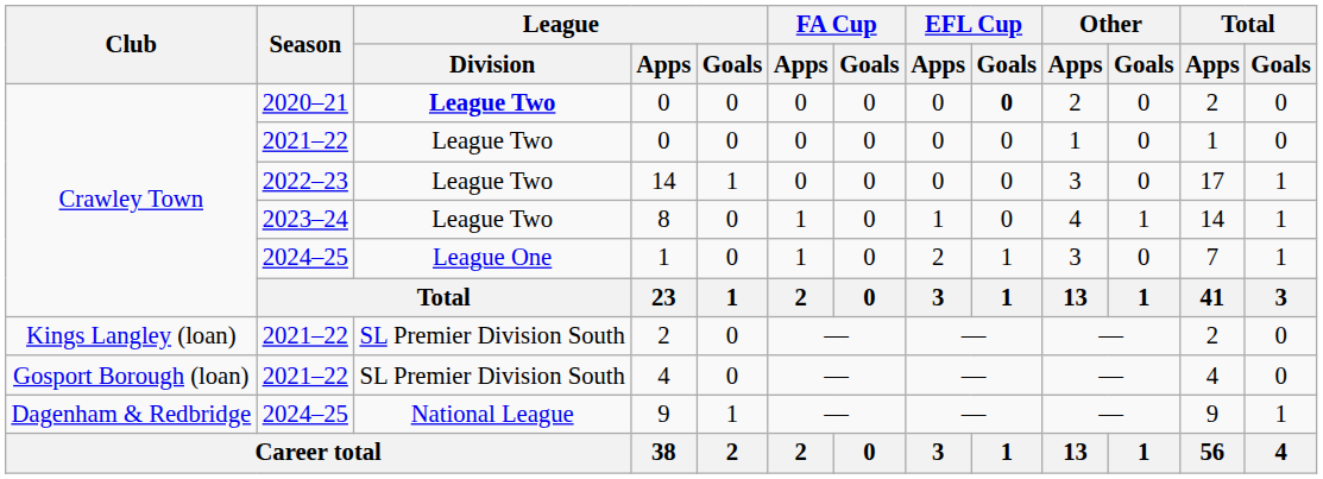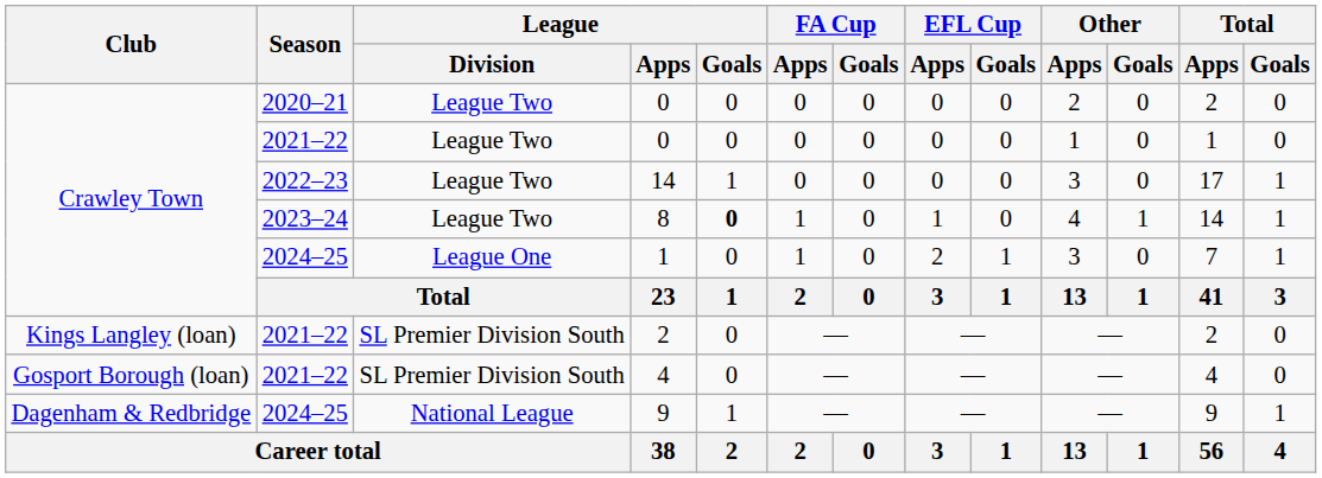2020–21 / 0 | League / Division: bold -> normal
2020–21 / 0 | EFL Cup / Goals: bold -> normal
8 | League / Goals: normal -> bold
